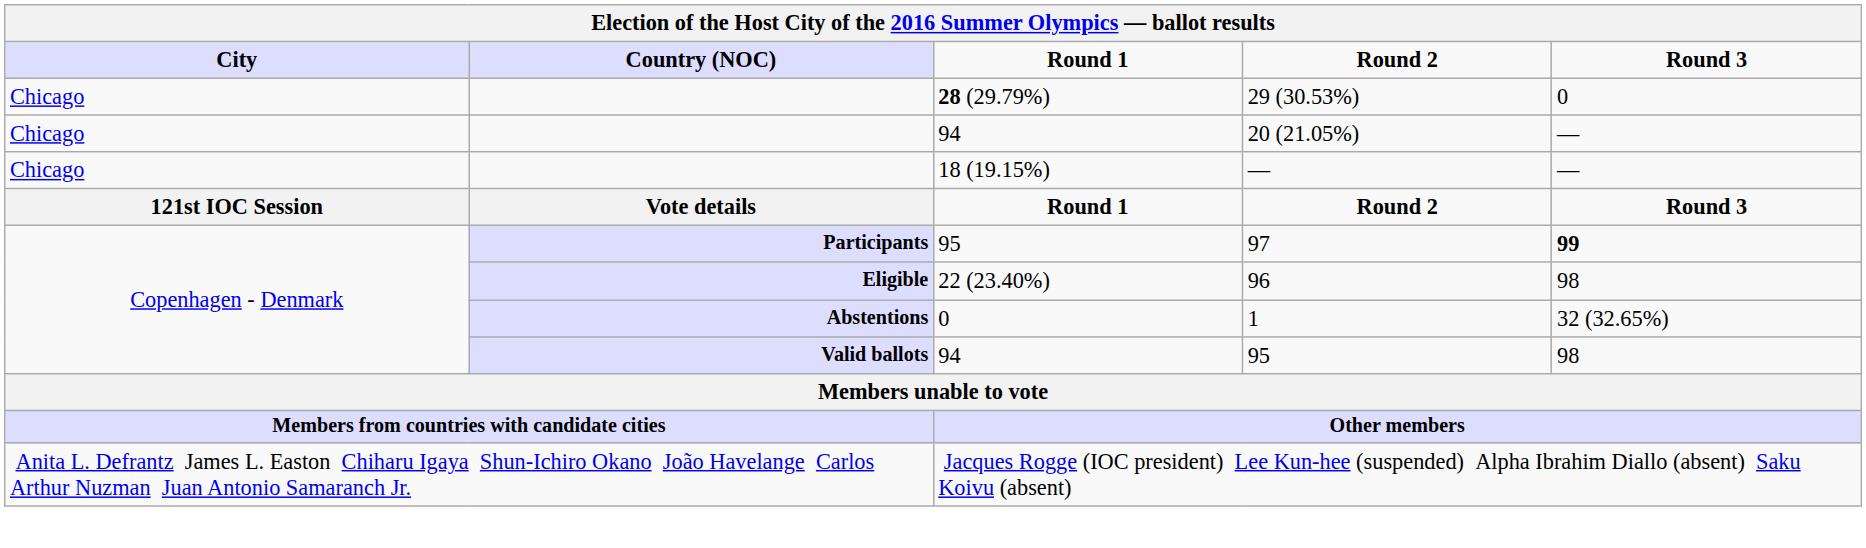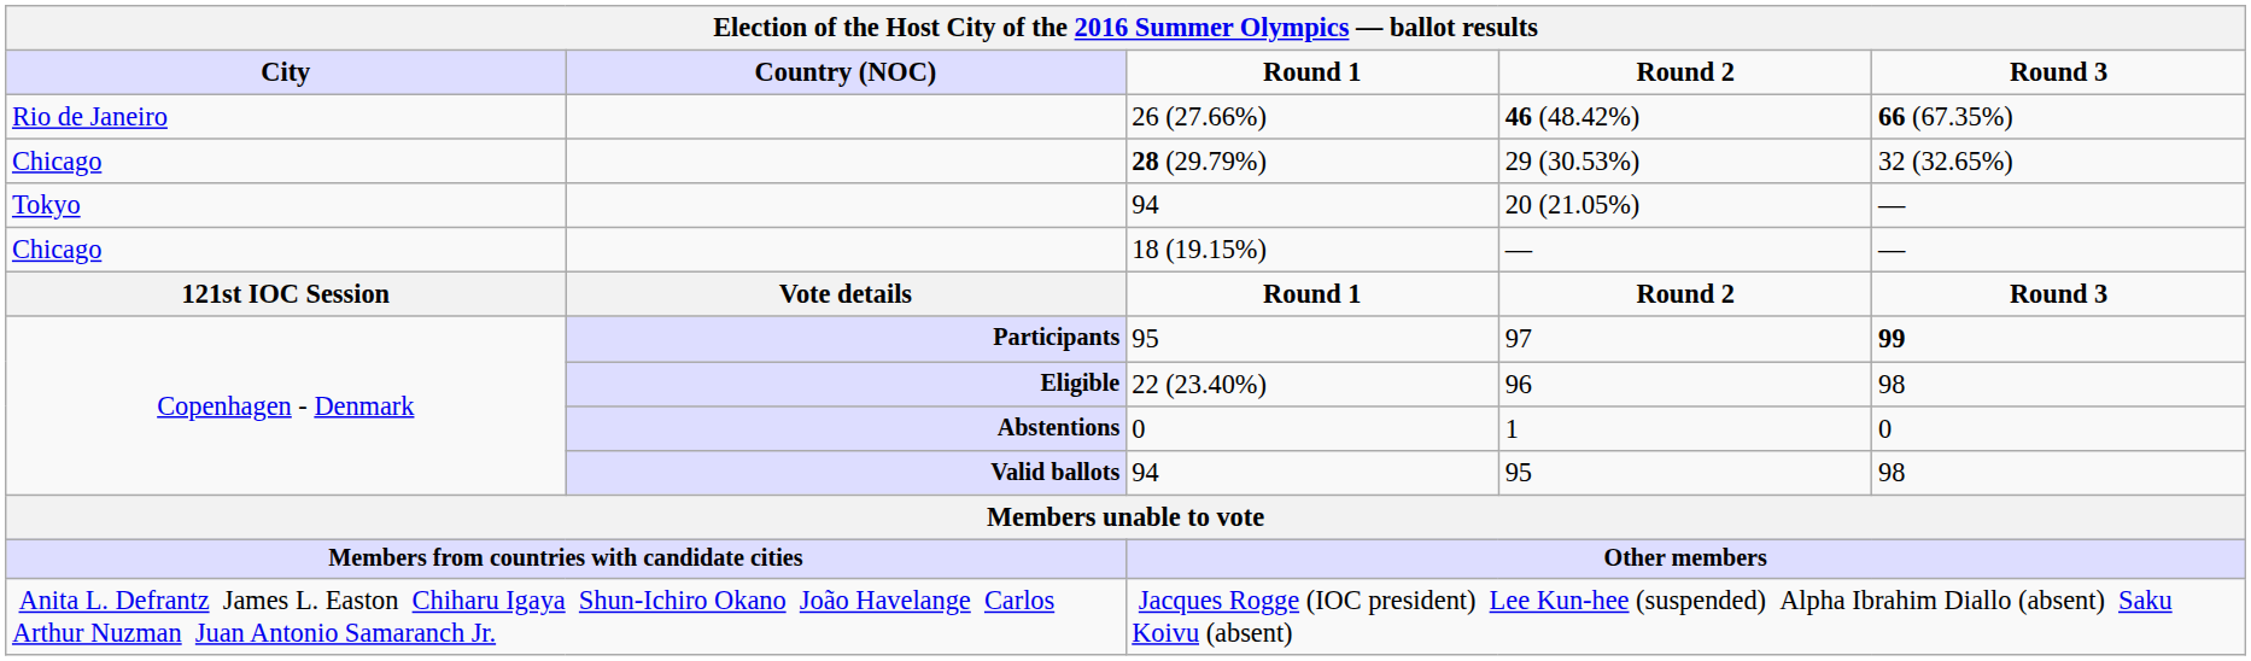+ row: Rio de Janeiro | 26 (27.66%) | 46 (48.42%) | 66 (67.35%)
29 (30.53%) | Round 3: 0 -> 32 (32.65%)
20 (21.05%) | City: Chicago -> Tokyo
1 | Round 3: 32 (32.65%) -> 0
